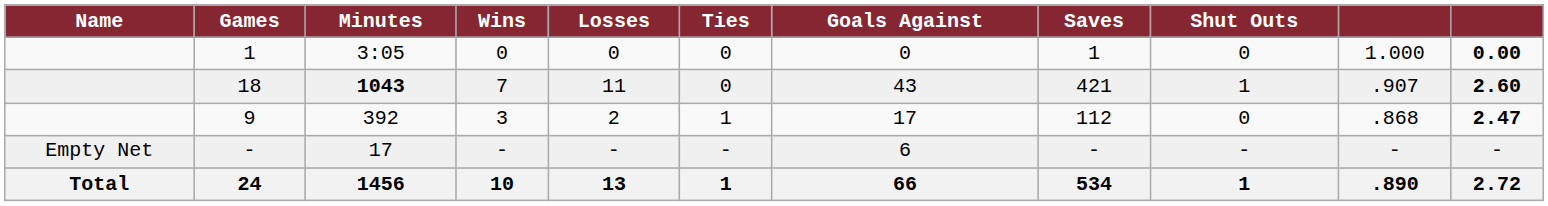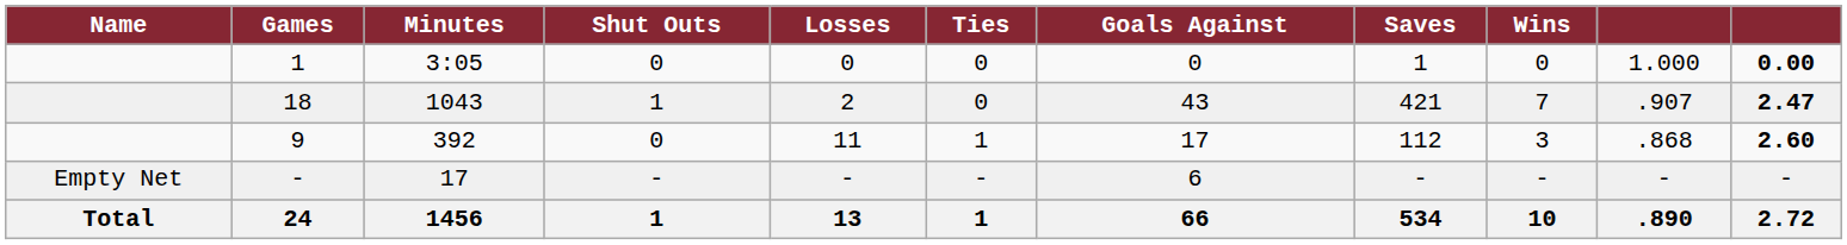columns swapped: Wins <-> Shut Outs
18 | Minutes: bold -> normal
18 | Losses: 11 -> 2
18 | column 11: 2.60 -> 2.47
9 | Losses: 2 -> 11
9 | column 11: 2.47 -> 2.60
